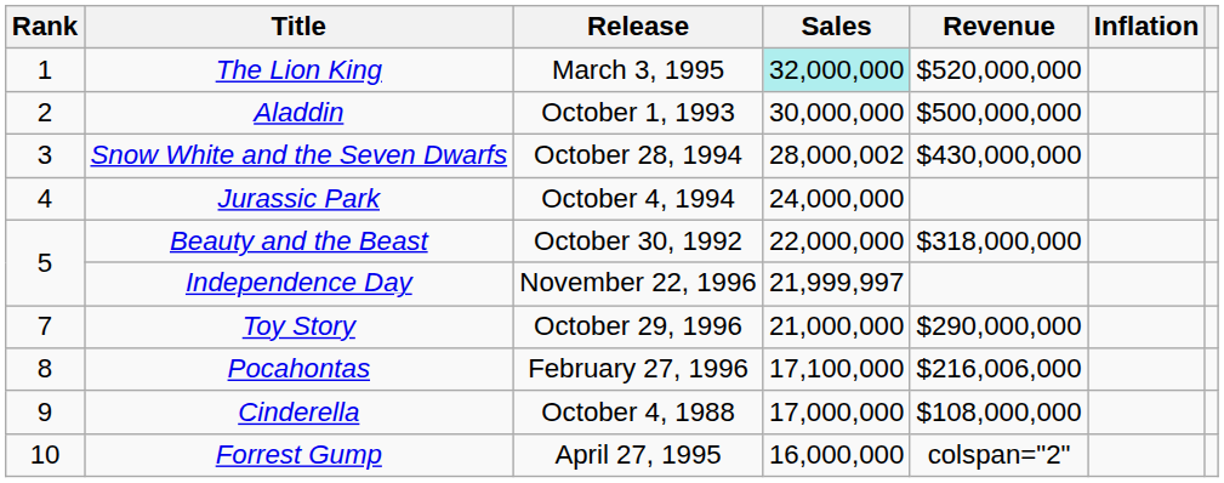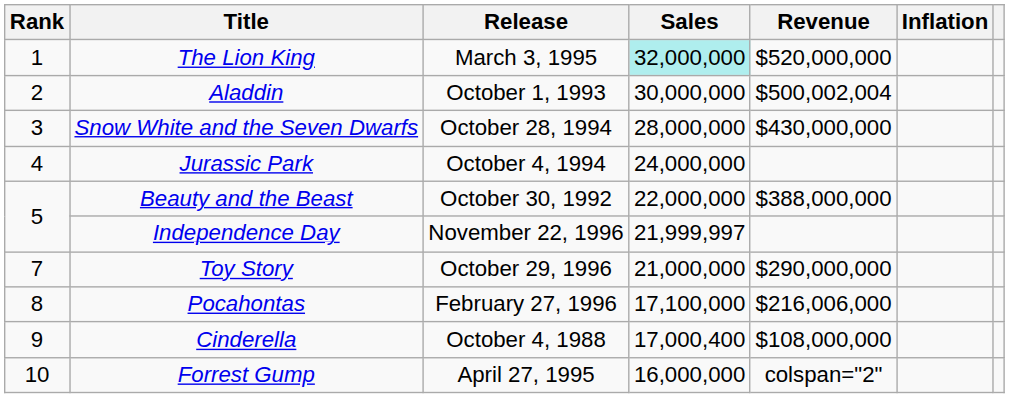Aladdin | Revenue: $500,000,000 -> $500,002,004
Snow White and the Seven Dwarfs | Sales: 28,000,002 -> 28,000,000
Beauty and the Beast | Revenue: $318,000,000 -> $388,000,000
Cinderella | Sales: 17,000,000 -> 17,000,400
